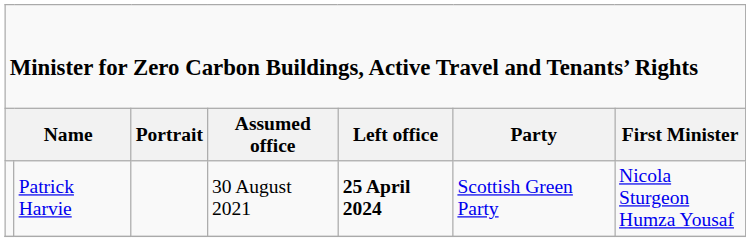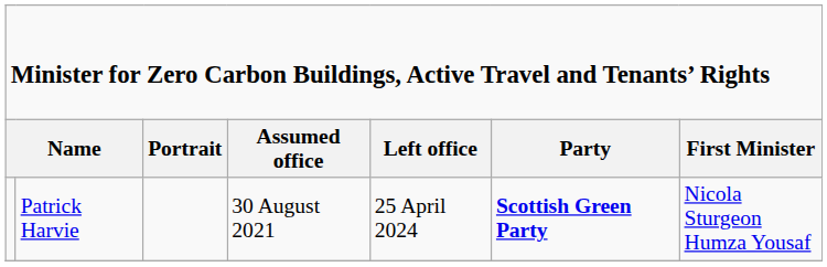Patrick Harvie | column 5: bold -> normal
Patrick Harvie | column 6: normal -> bold
